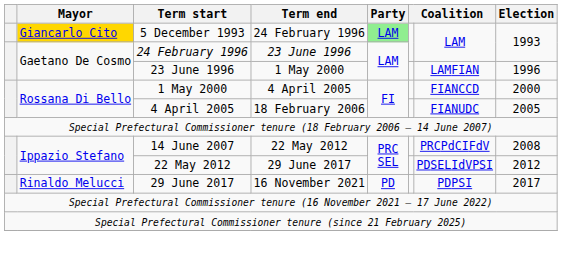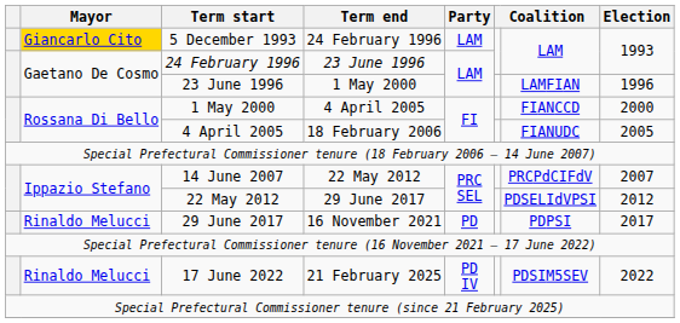5 December 1993 | Party: lightgreen background -> no background
14 June 2007 | Election: 2008 -> 2007
+ row: Rinaldo Melucci | 17 June 2022 | 21 February 2025 | PD IV | PDSIM5SEV | 2022
